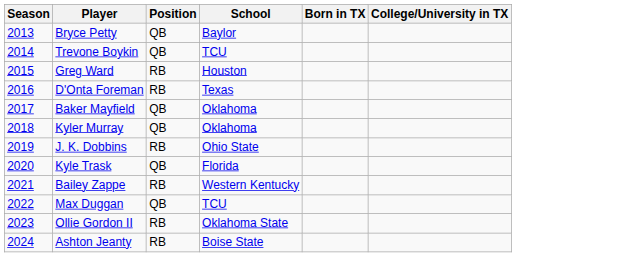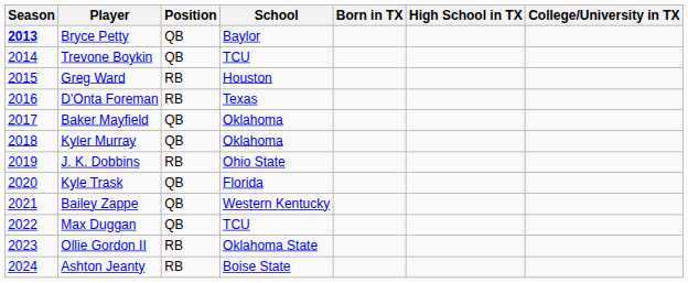+ column: High School in TX
Bryce Petty | Season: normal -> bold
Bailey Zappe | Position: RB -> QB
